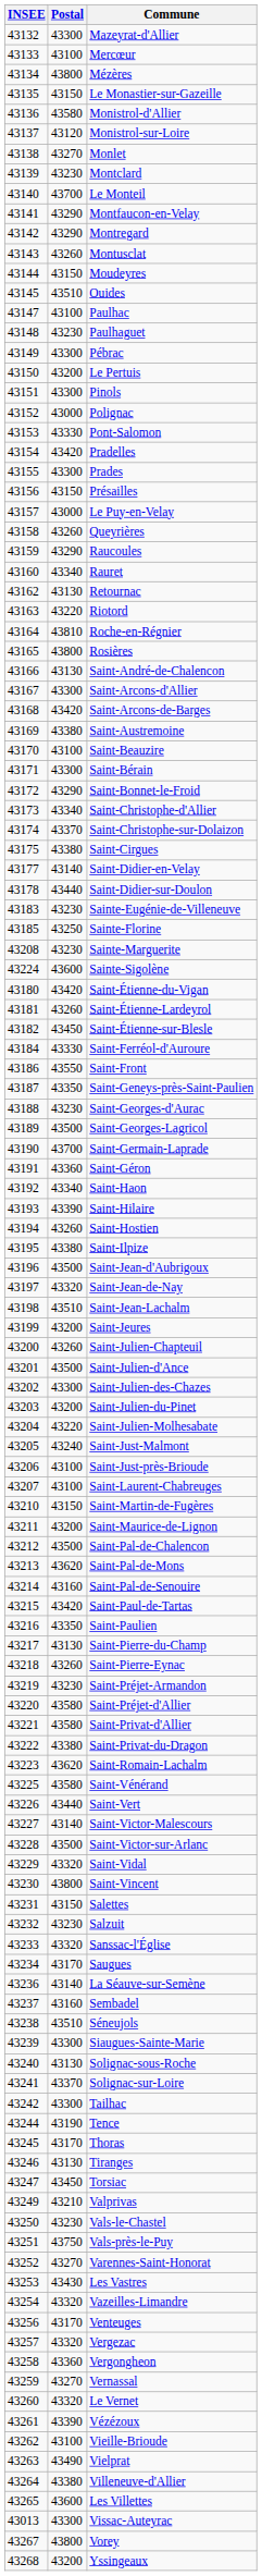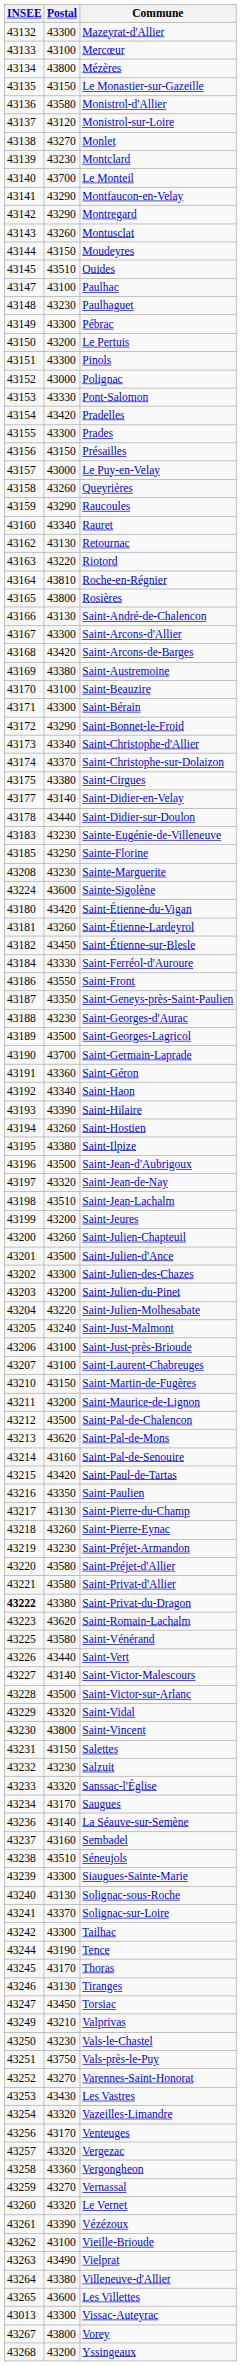Saint-Privat-du-Dragon | INSEE: normal -> bold
